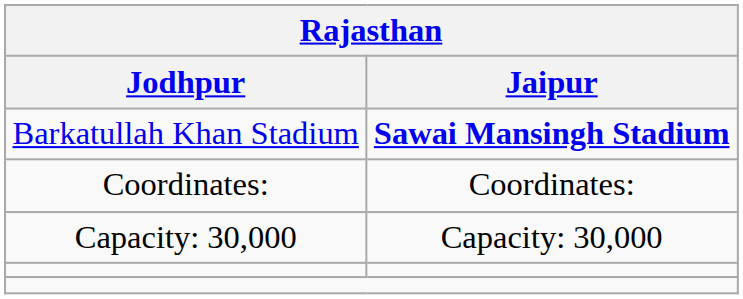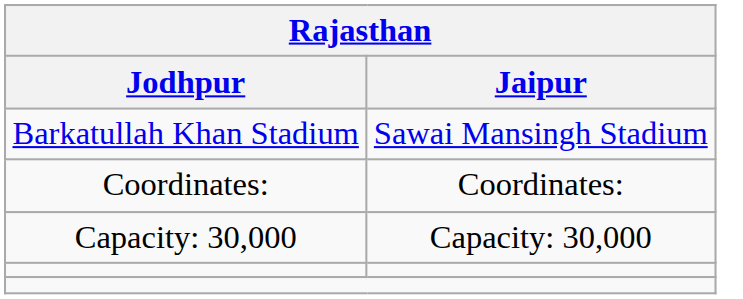Barkatullah Khan Stadium | Jaipur: bold -> normal
